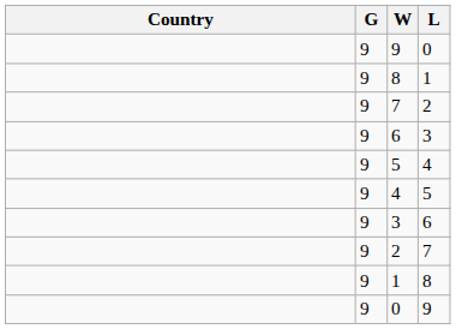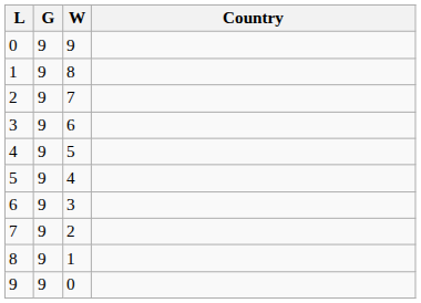columns swapped: Country <-> L
